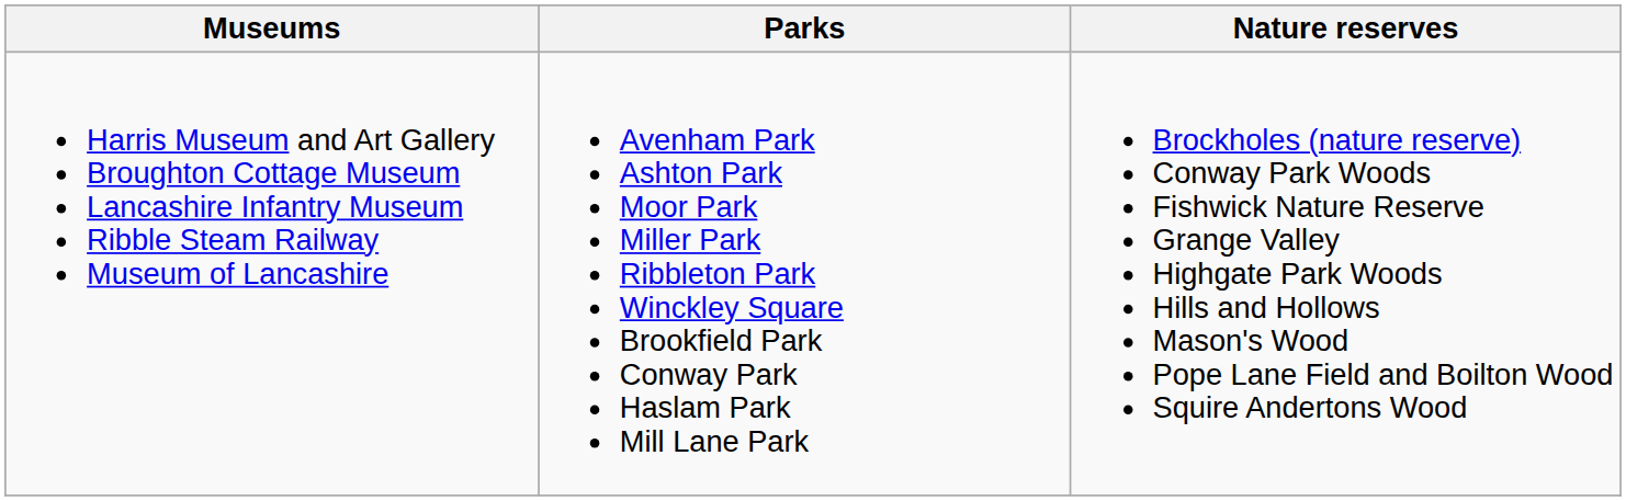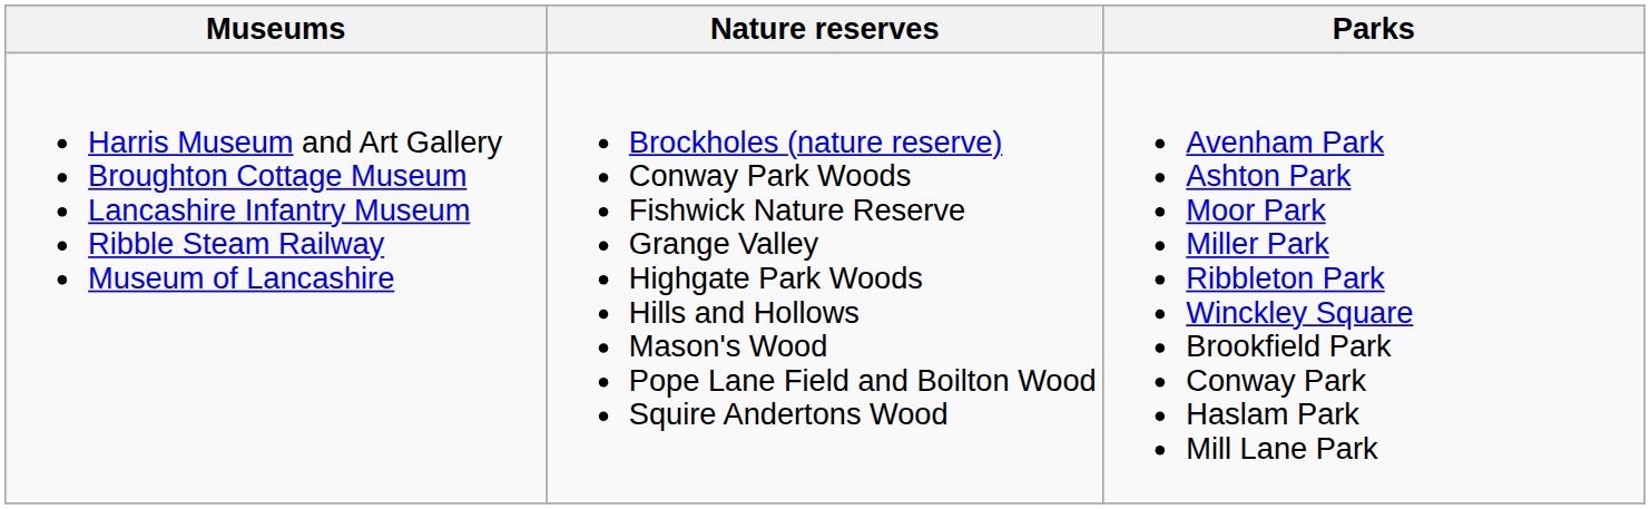columns swapped: Parks <-> Nature reserves
